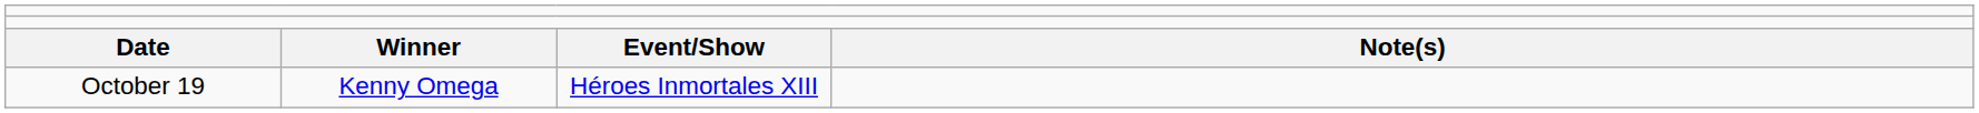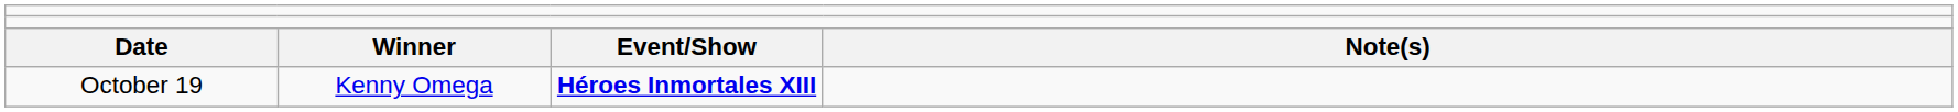October 19 | column 3: normal -> bold
